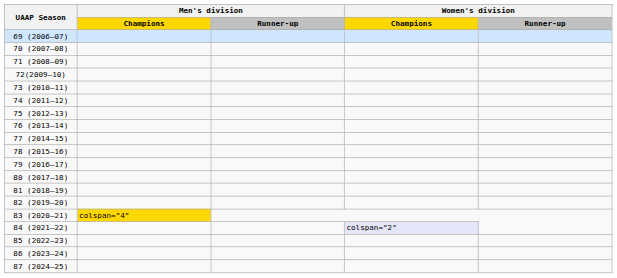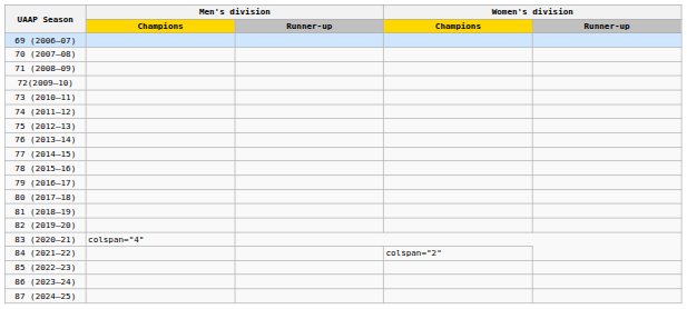83 (2020–21) | Men's division / Champions: gold background -> no background
84 (2021–22) | Women's division / Champions: lavender background -> no background
